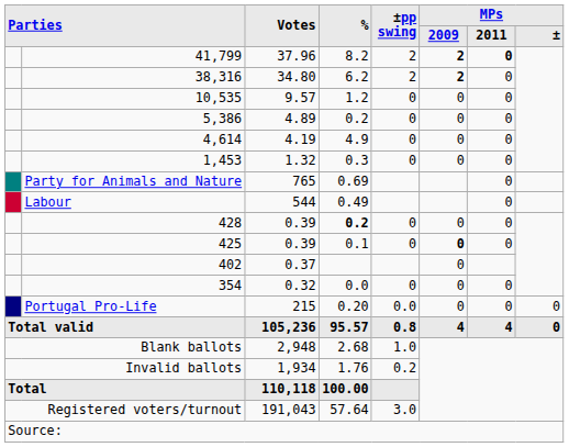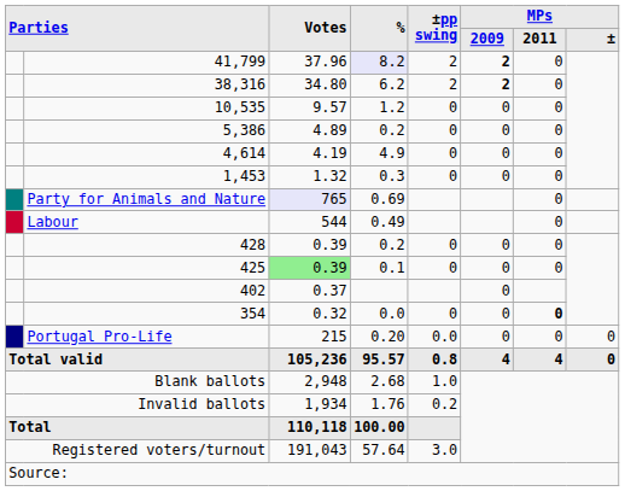41,799 | %: no background -> lavender background
41,799 | MPs / 2011: bold -> normal
Party for Animals and Nature | Votes: no background -> lavender background
428 | %: bold -> normal
425 | Votes: no background -> lightgreen background
425 | MPs / 2009: bold -> normal
354 | MPs / 2011: normal -> bold
